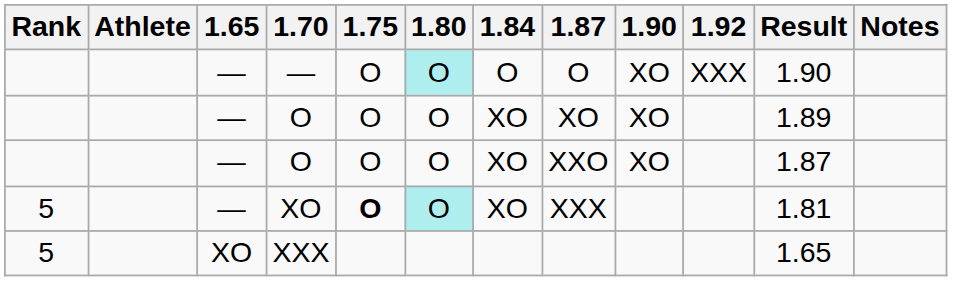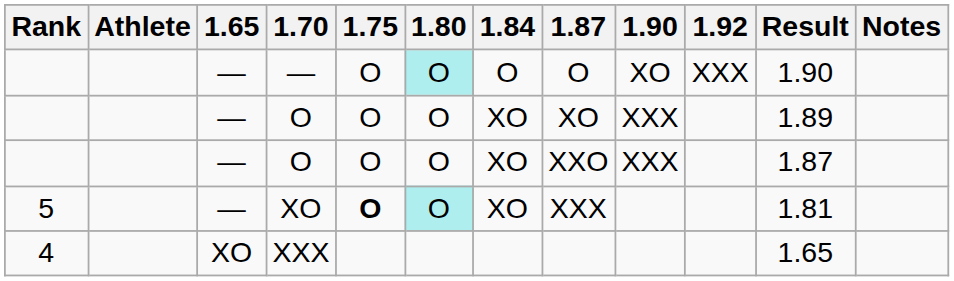row 3 | 1.90: XO -> XXX
row 4 | 1.90: XO -> XXX
row 6 | Rank: 5 -> 4
